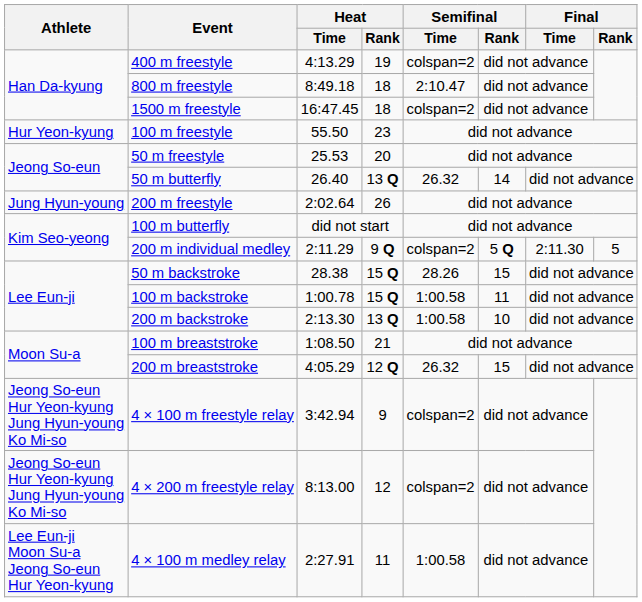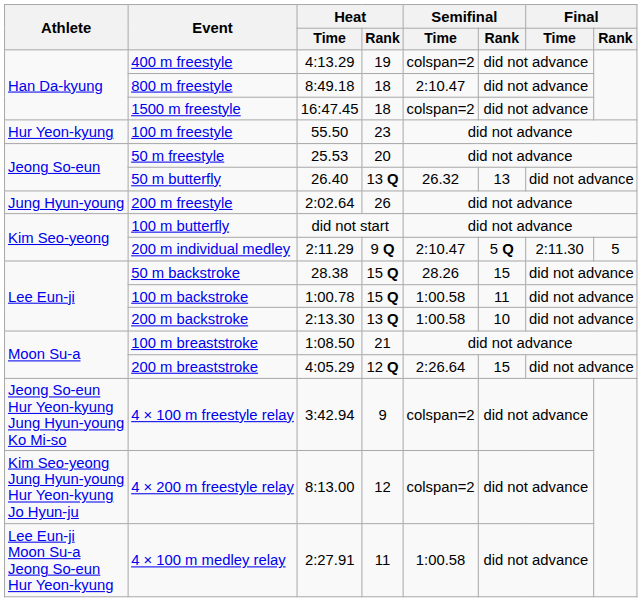50 m butterfly | Semifinal / Rank: 14 -> 13
200 m individual medley | Semifinal / Time: colspan=2 -> 2:10.47
200 m breaststroke | Semifinal / Time: 26.32 -> 2:26.64
4 × 200 m freestyle relay | Athlete: Jeong So-eun Hur Yeon-kyung Jung Hyun-young Ko Mi-so -> Kim Seo-yeong Jung Hyun-young Hur Yeon-kyung Jo Hyun-ju
